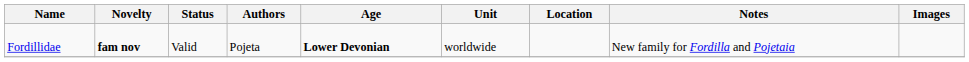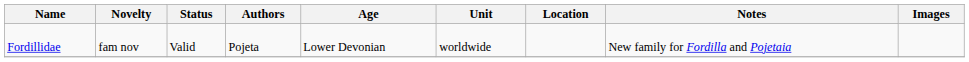Fordillidae | Novelty: bold -> normal
Fordillidae | Age: bold -> normal
